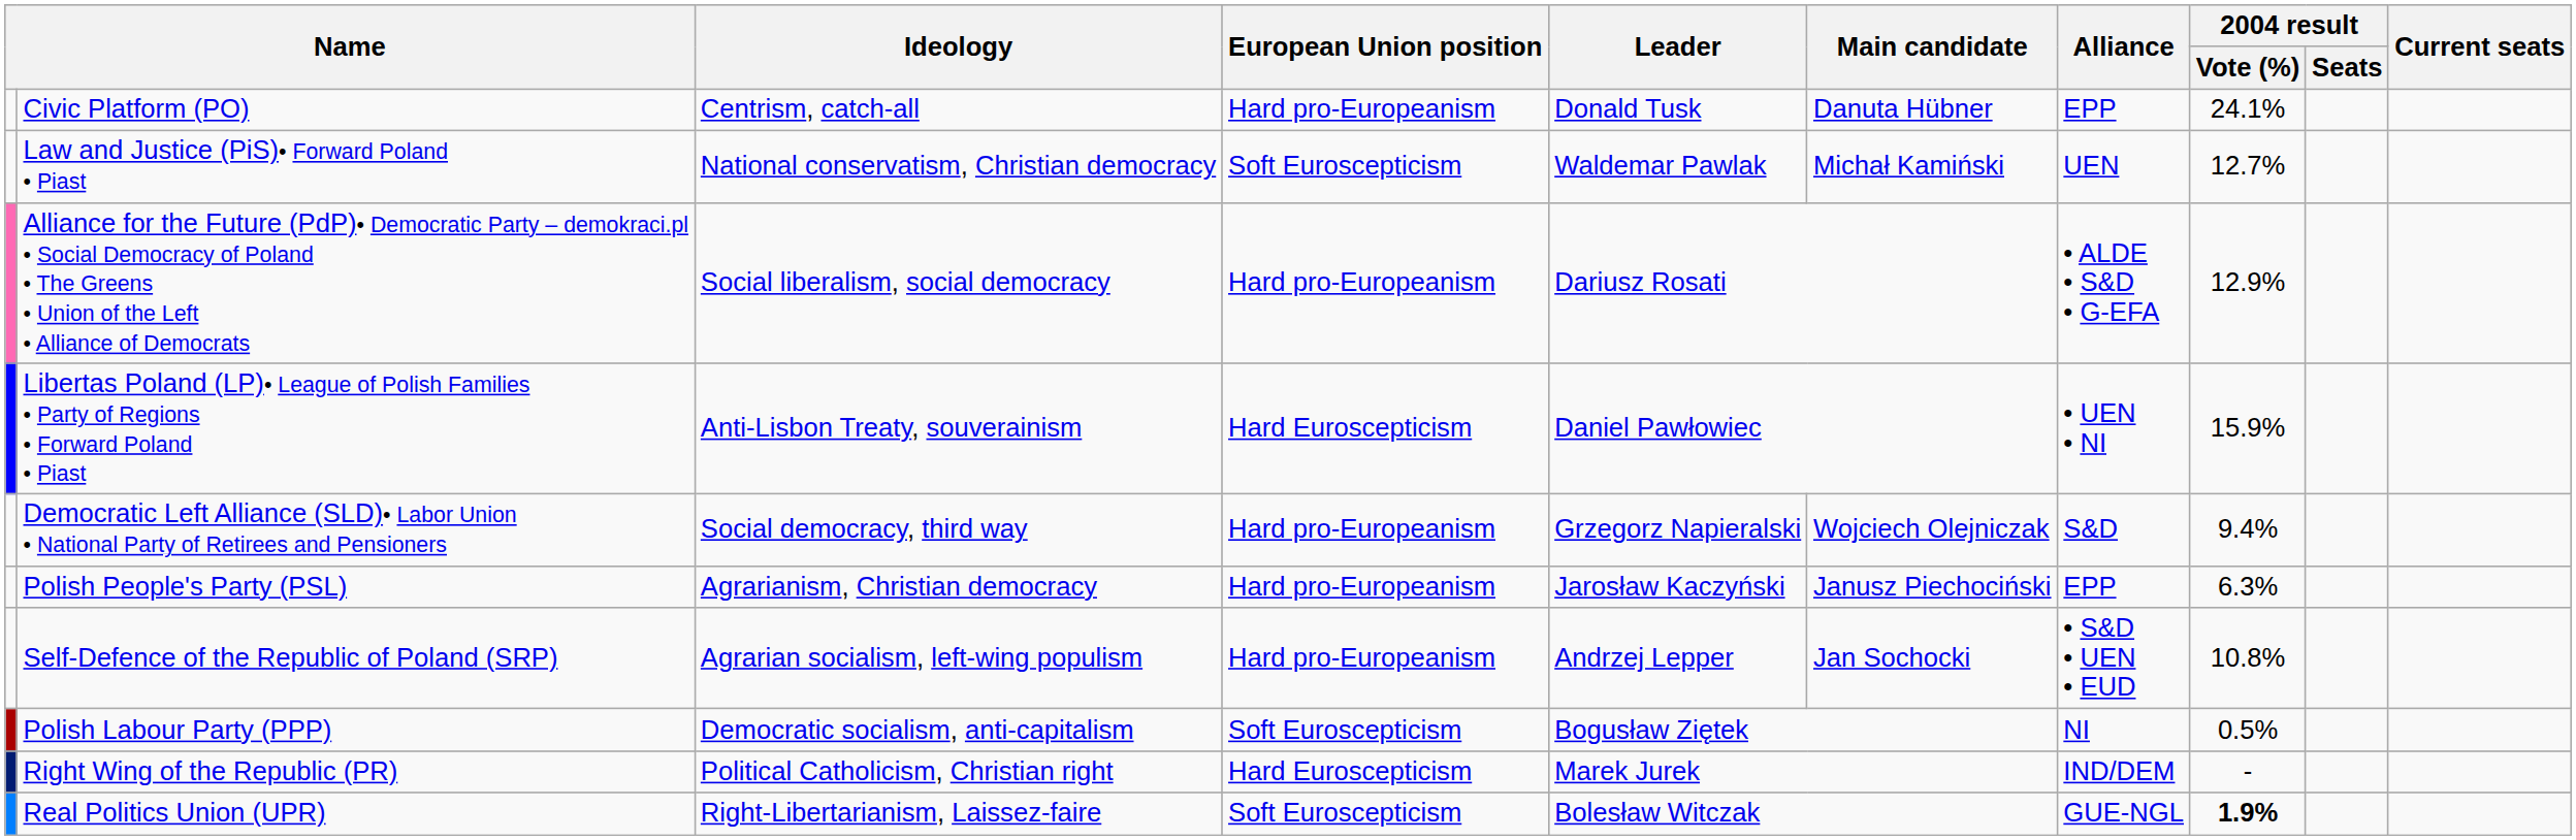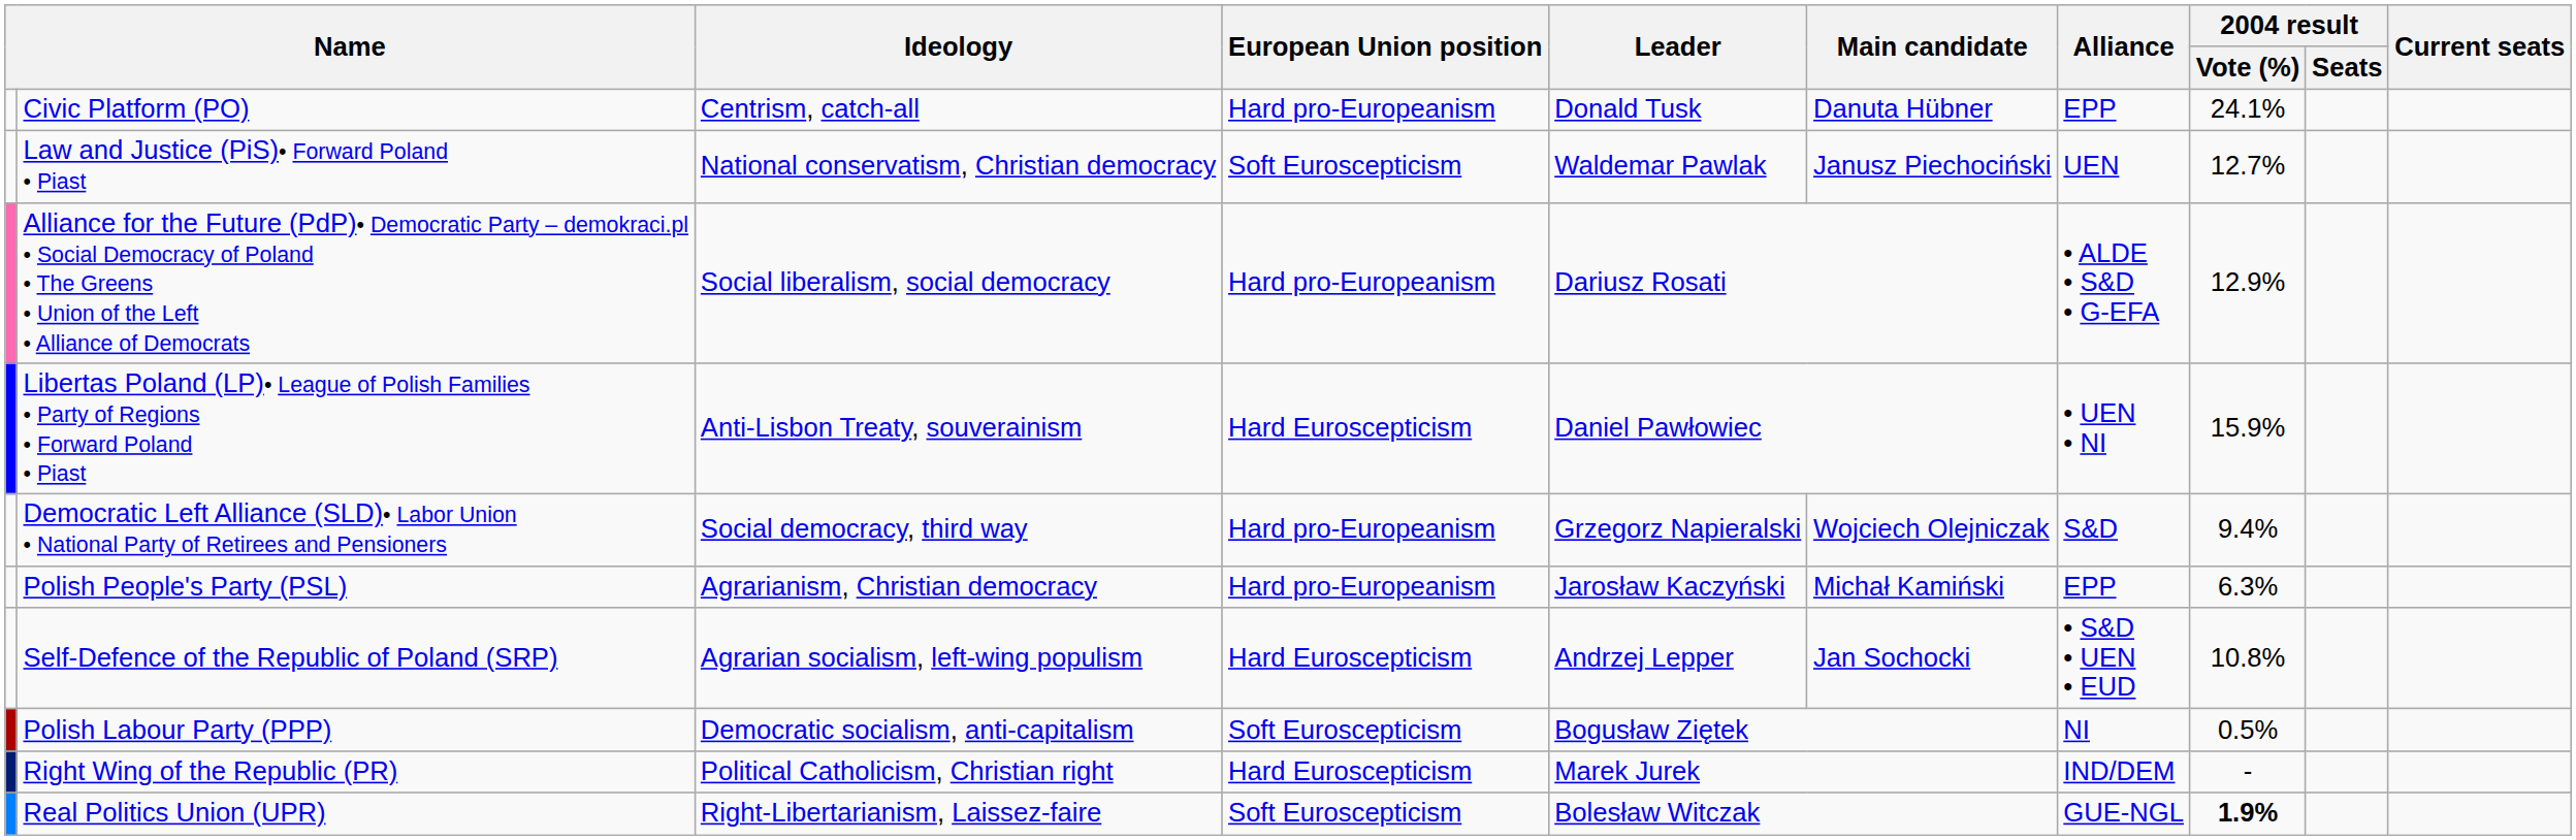Law and Justice (PiS)• Forward Poland • Piast | Main candidate: Michał Kamiński -> Janusz Piechociński
Polish People's Party (PSL) | Main candidate: Janusz Piechociński -> Michał Kamiński
Self-Defence of the Republic of Poland (SRP) | European Union position: Hard pro-Europeanism -> Hard Euroscepticism
